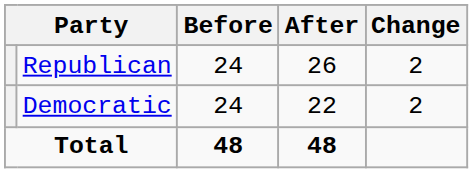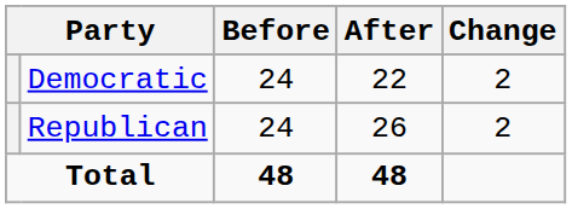rows swapped: Republican <-> Democratic
